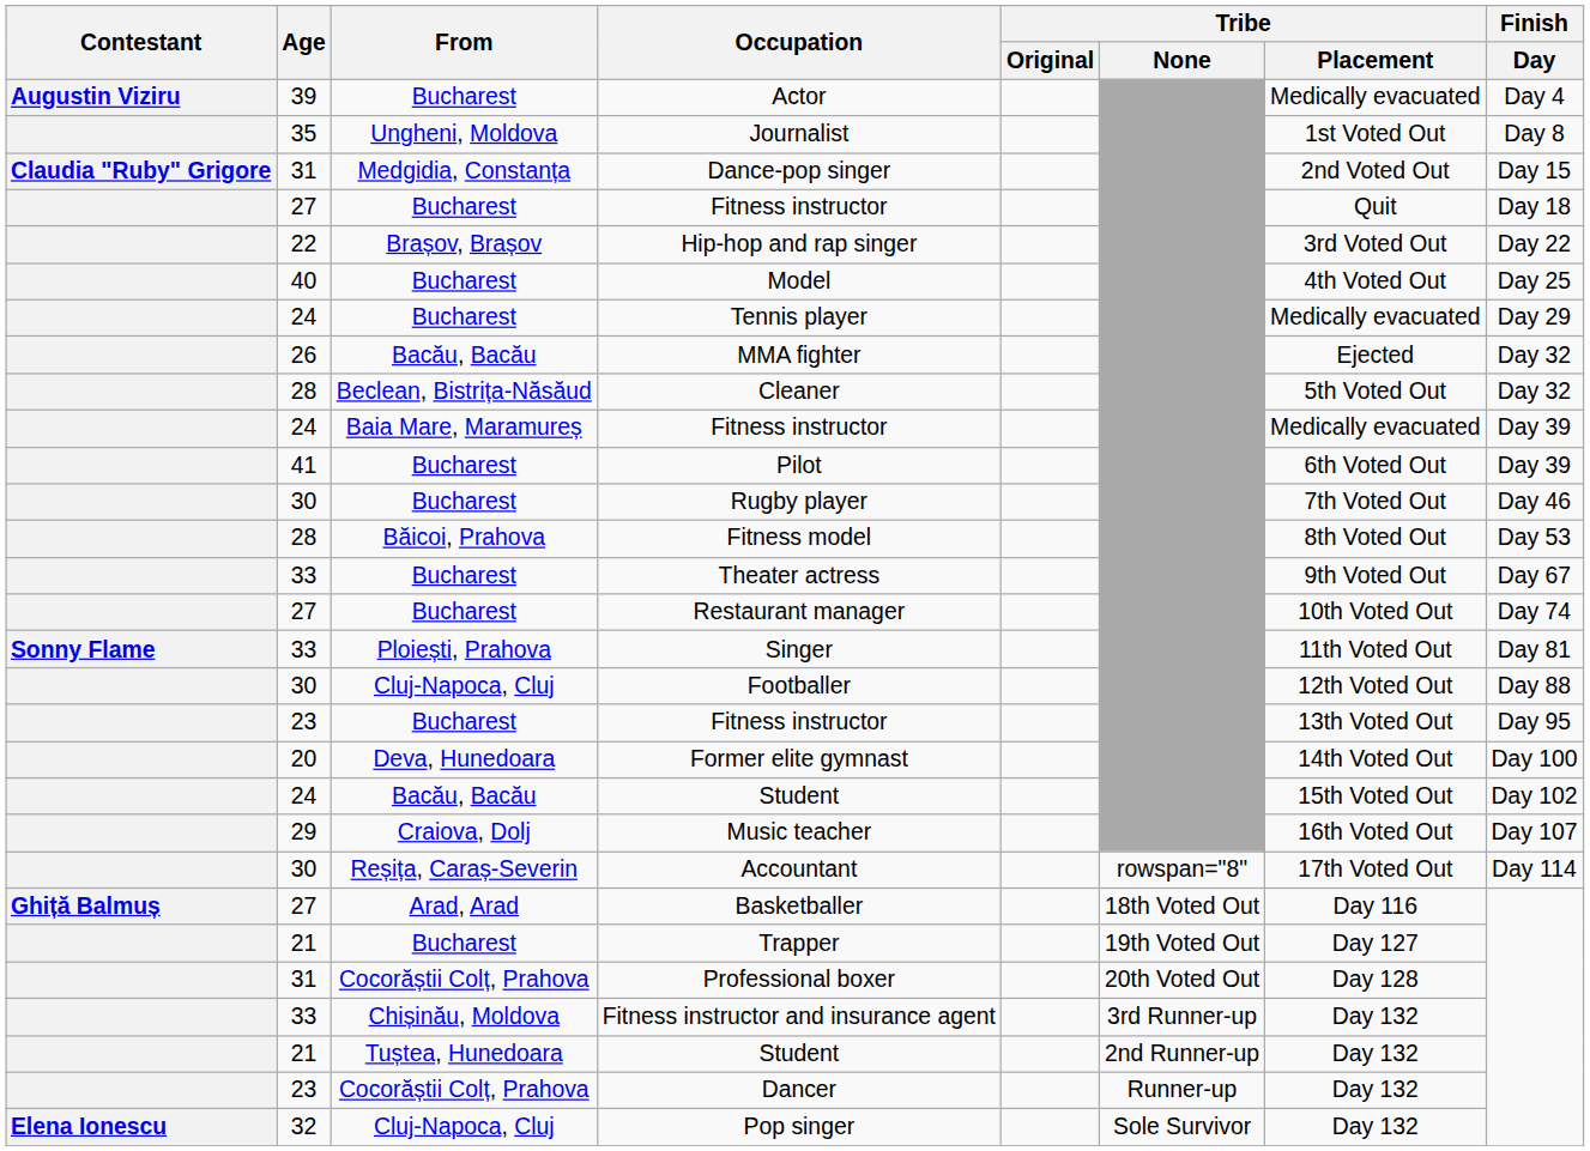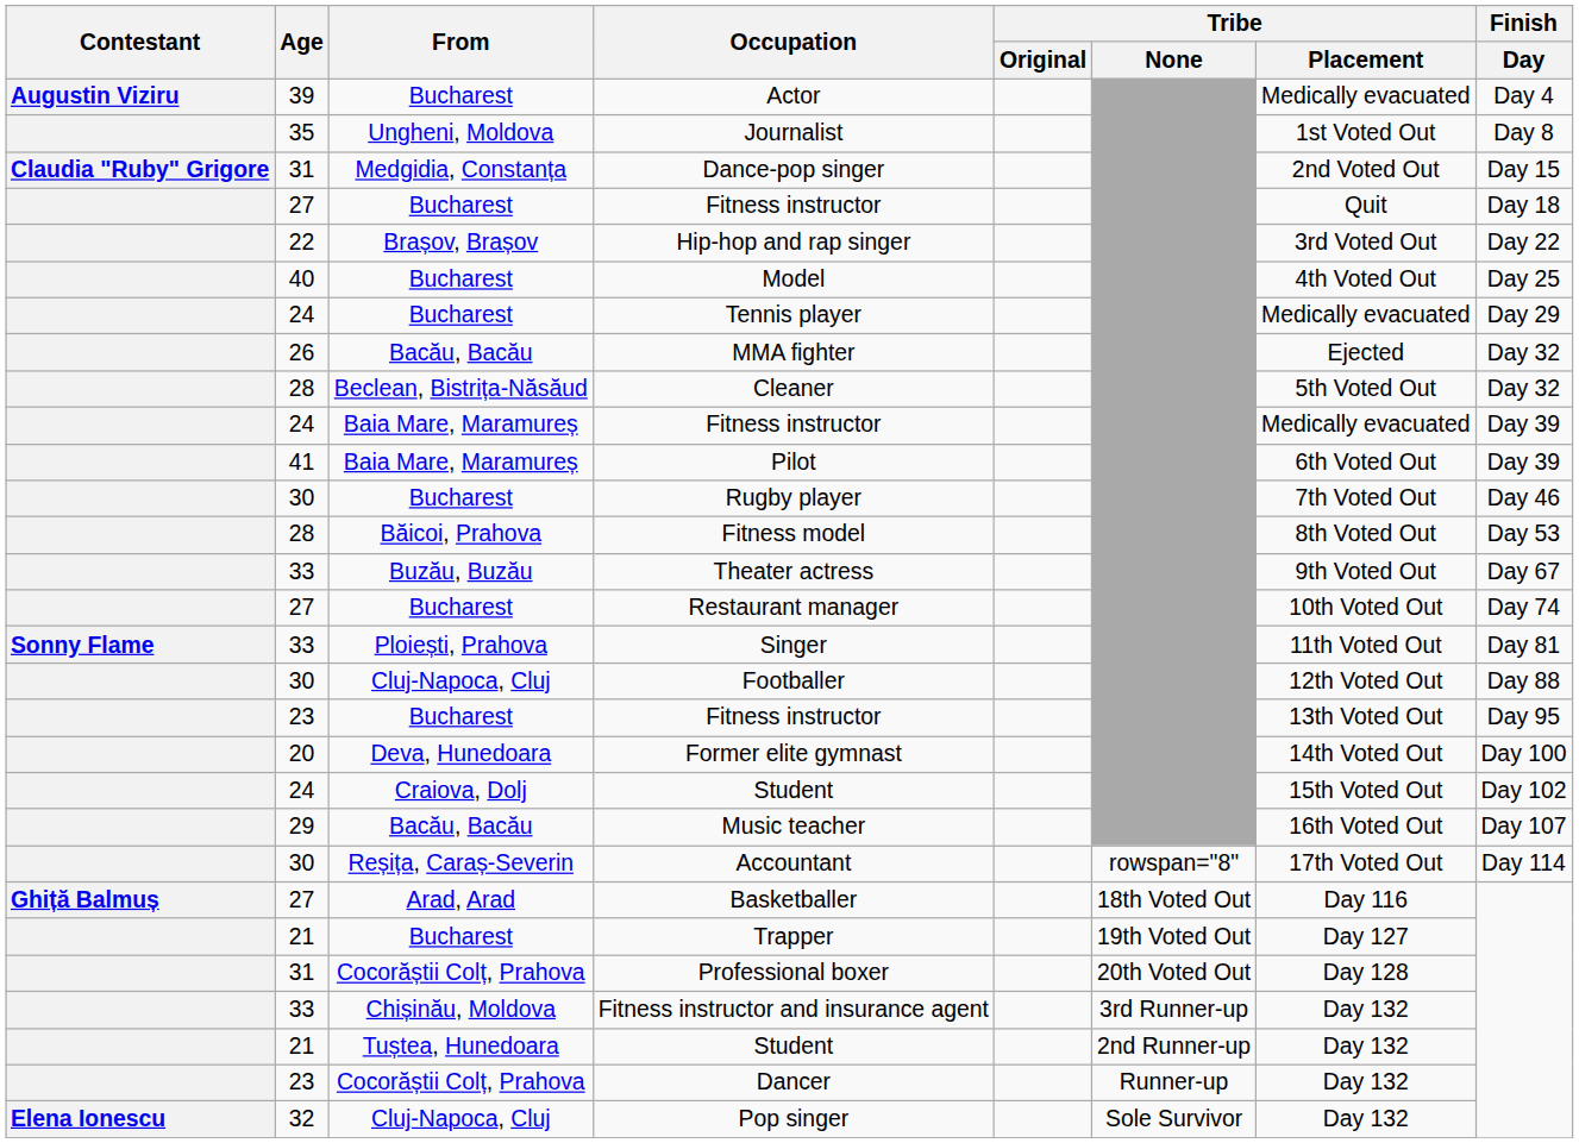Pilot | From: Bucharest -> Baia Mare, Maramureș
Theater actress | From: Bucharest -> Buzău, Buzău
24 / Student | From: Bacău, Bacău -> Craiova, Dolj
Music teacher | From: Craiova, Dolj -> Bacău, Bacău
